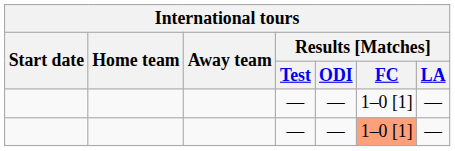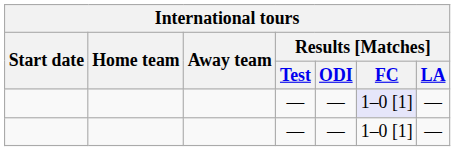row 4 | Results [Matches] / FC: no background -> lavender background
row 5 | Results [Matches] / FC: lightsalmon background -> no background
